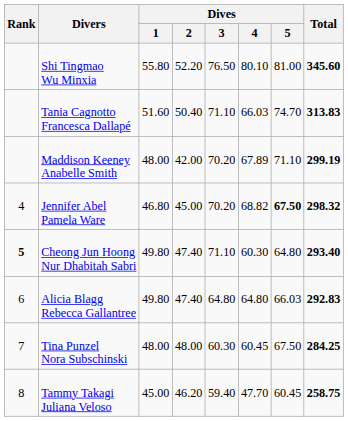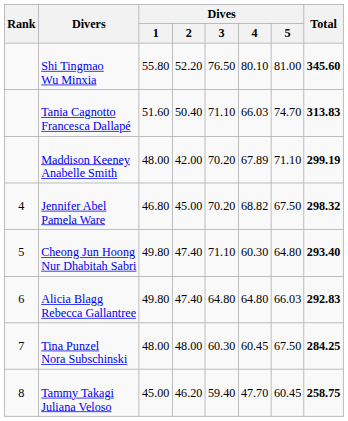Jennifer Abel Pamela Ware | Dives / 5: bold -> normal
Cheong Jun Hoong Nur Dhabitah Sabri | Rank: bold -> normal
